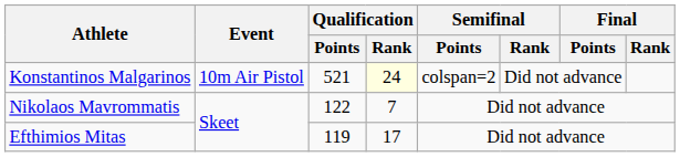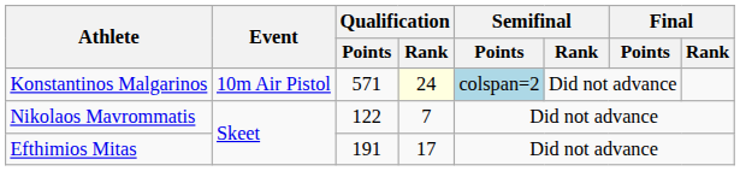Konstantinos Malgarinos | Qualification / Points: 521 -> 571
Konstantinos Malgarinos | Semifinal / Points: no background -> lightblue background
Efthimios Mitas | Qualification / Points: 119 -> 191
